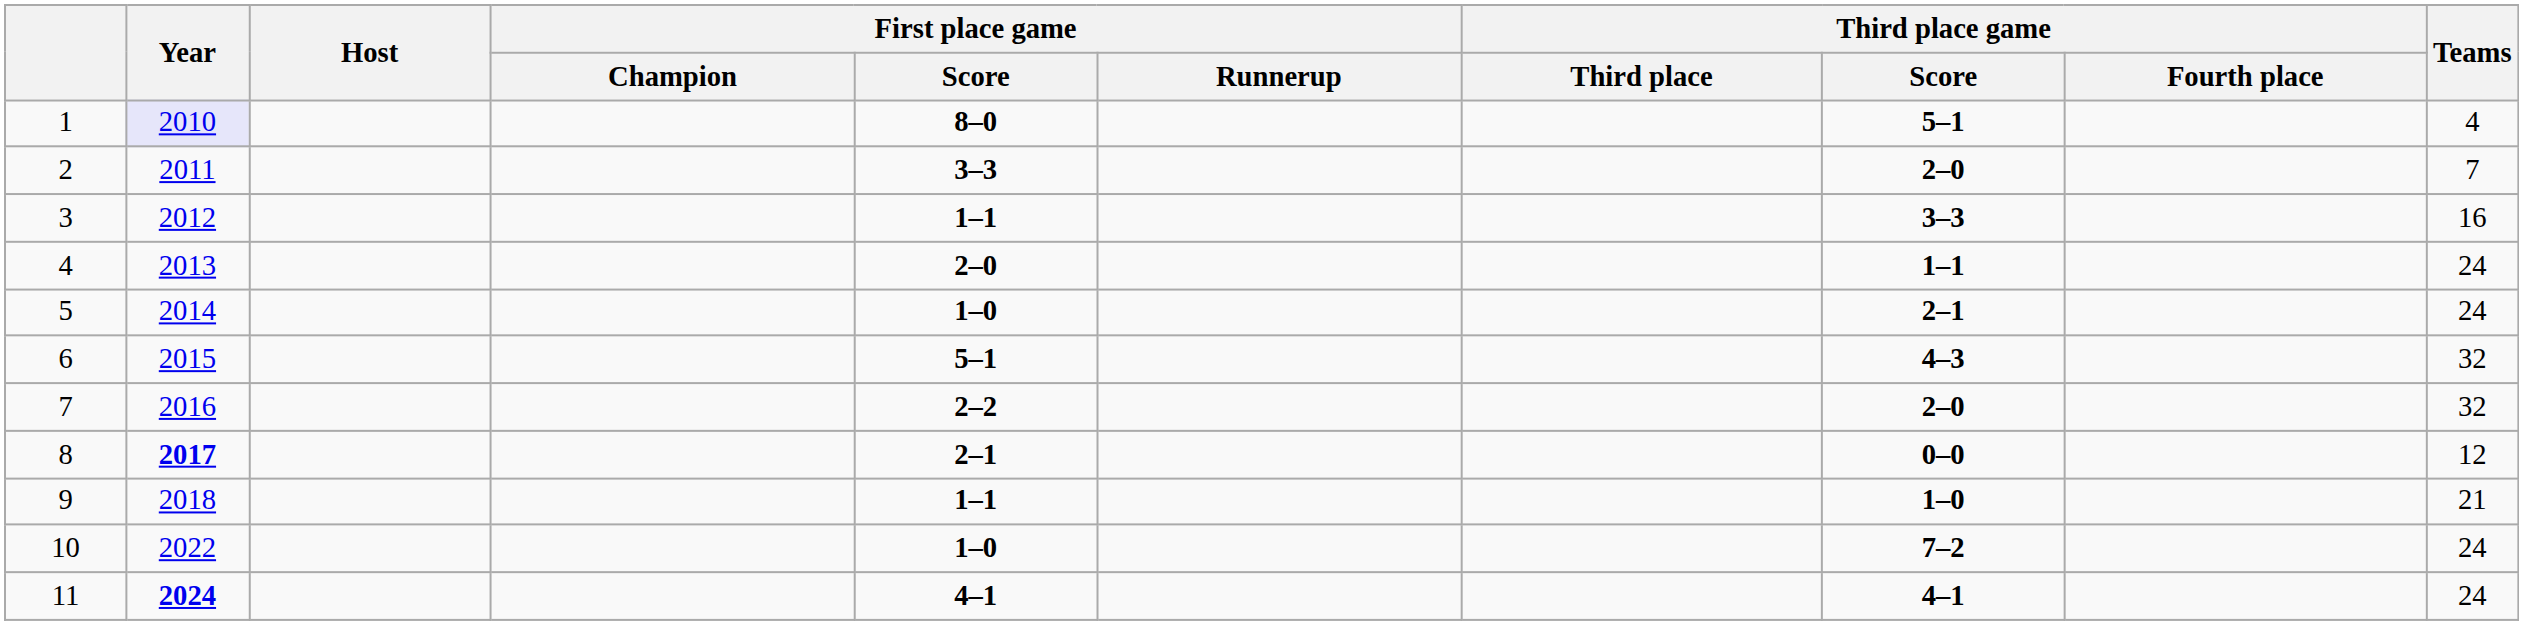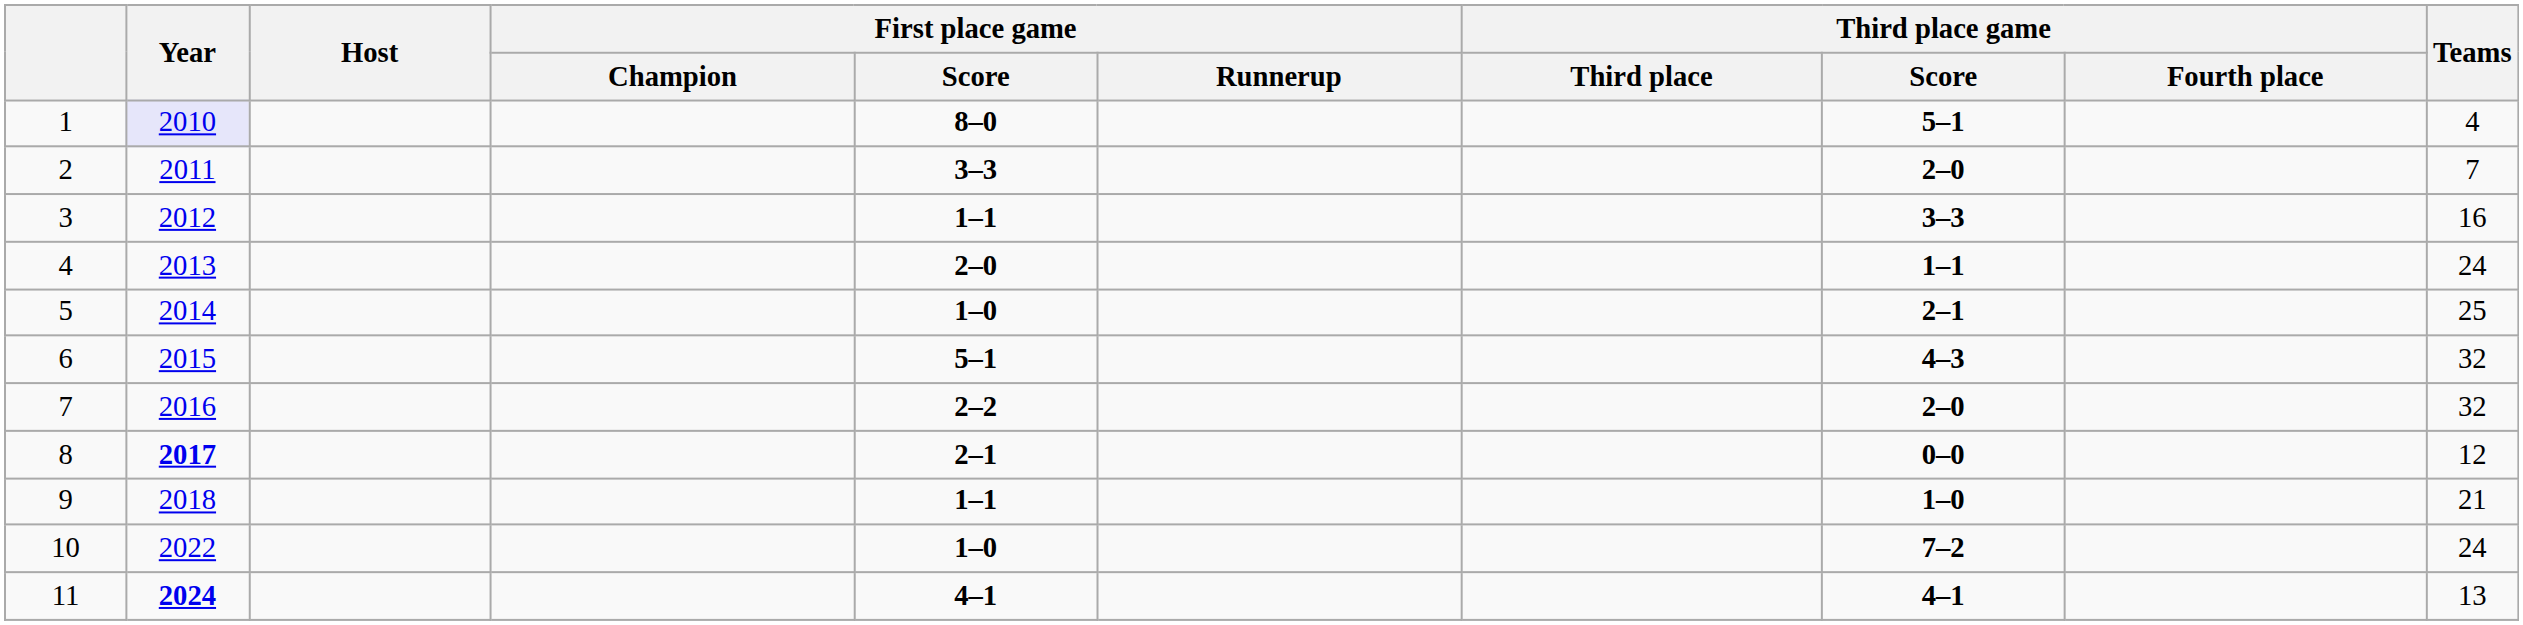5 | Teams: 24 -> 25
11 | Teams: 24 -> 13
